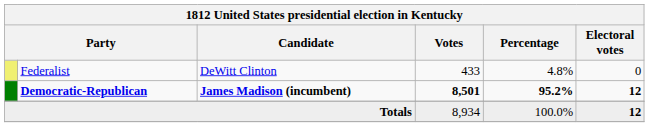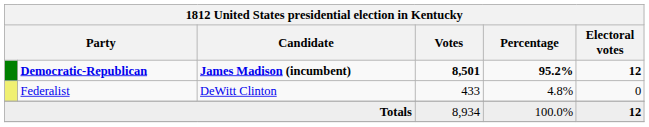rows swapped: Democratic-Republican <-> Federalist
